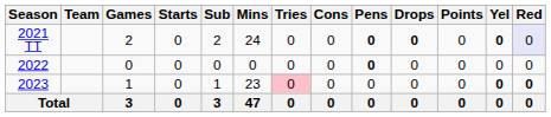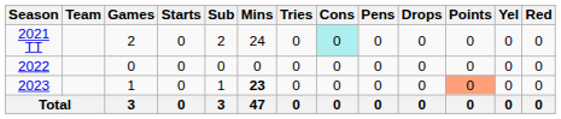2021 TT | Cons: no background -> paleturquoise background
2021 TT | Pens: bold -> normal
2021 TT | Drops: bold -> normal
2021 TT | Yel: bold -> normal
2021 TT | Red: lavender background -> no background
2022 | Pens: bold -> normal
2023 | Mins: normal -> bold
2023 | Tries: pink background -> no background
2023 | Points: no background -> lightsalmon background
2023 | Yel: bold -> normal
2023 | Red: bold -> normal
